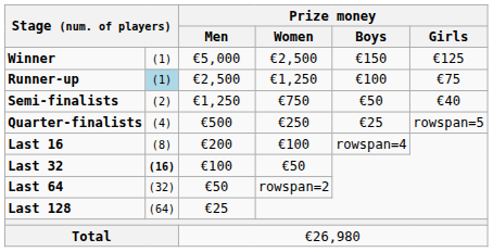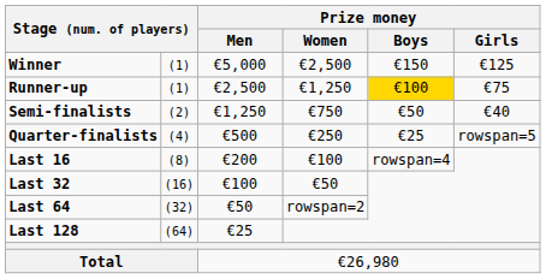Runner-up | column 2: lightblue background -> no background
Runner-up | Prize money / Boys: no background -> gold background
Last 32 | column 2: bold -> normal
